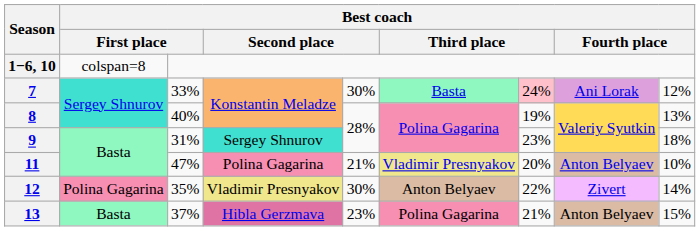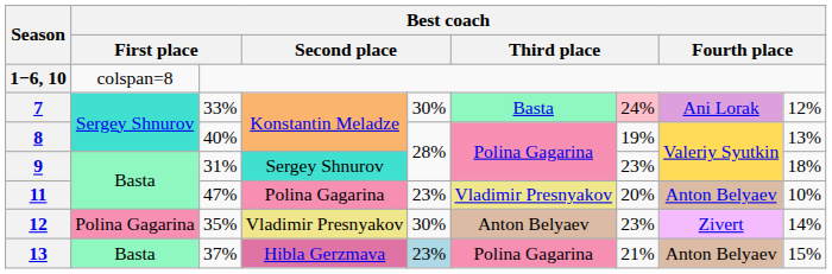11 | column 5: 21% -> 23%
12 | column 7: 22% -> 23%
13 | column 5: no background -> lightblue background
